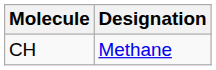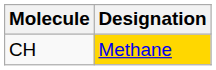CH | Designation: no background -> gold background
